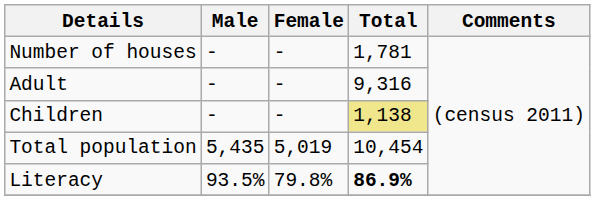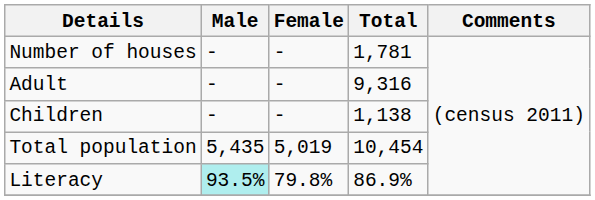Children | Total: khaki background -> no background
Literacy | Male: no background -> paleturquoise background
Literacy | Total: bold -> normal
